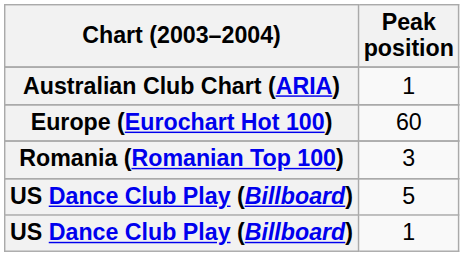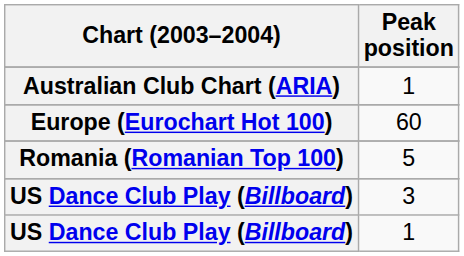row 4 | Peak position: 3 -> 5
row 5 | Peak position: 5 -> 3
